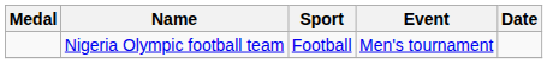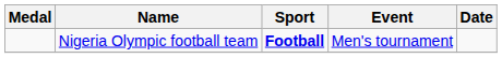Nigeria Olympic football team | Sport: normal -> bold
